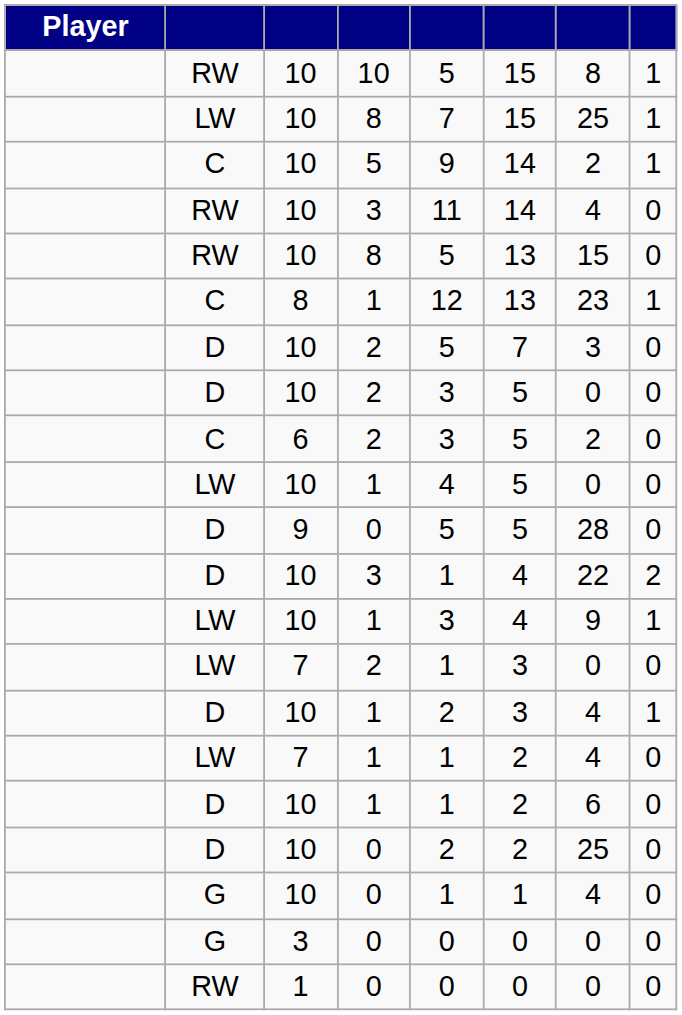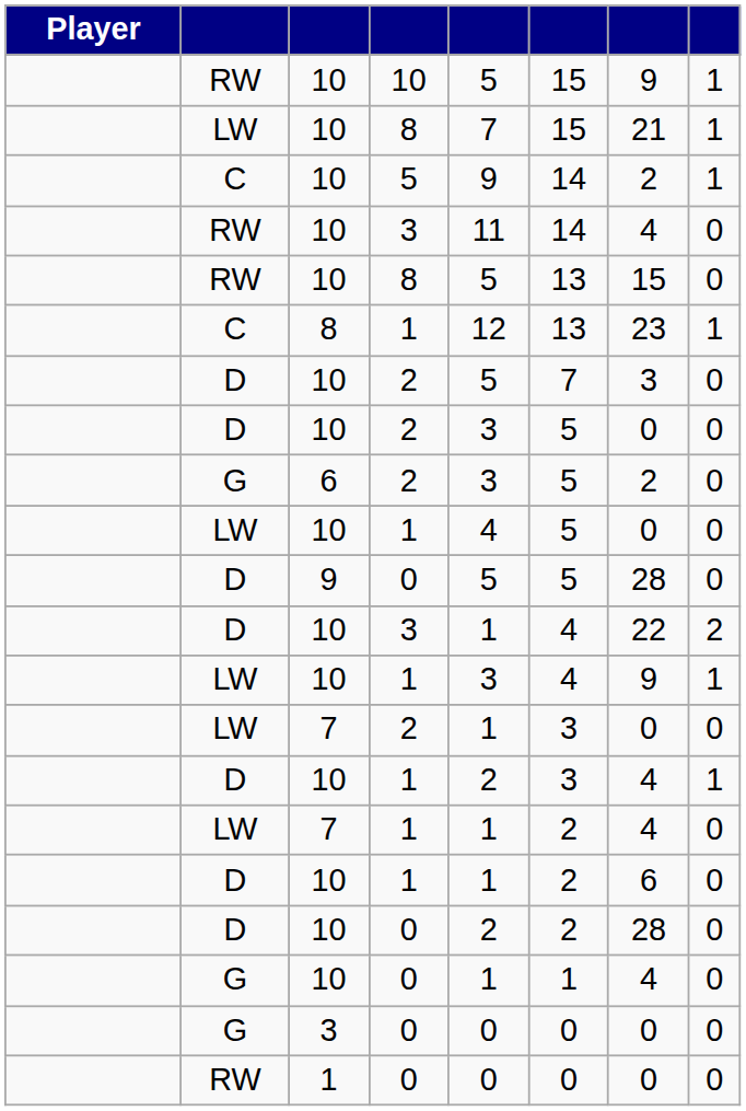row 2 | column 7: 8 -> 9
row 3 | column 7: 25 -> 21
row 10 | column 2: C -> G
row 19 | column 7: 25 -> 28
